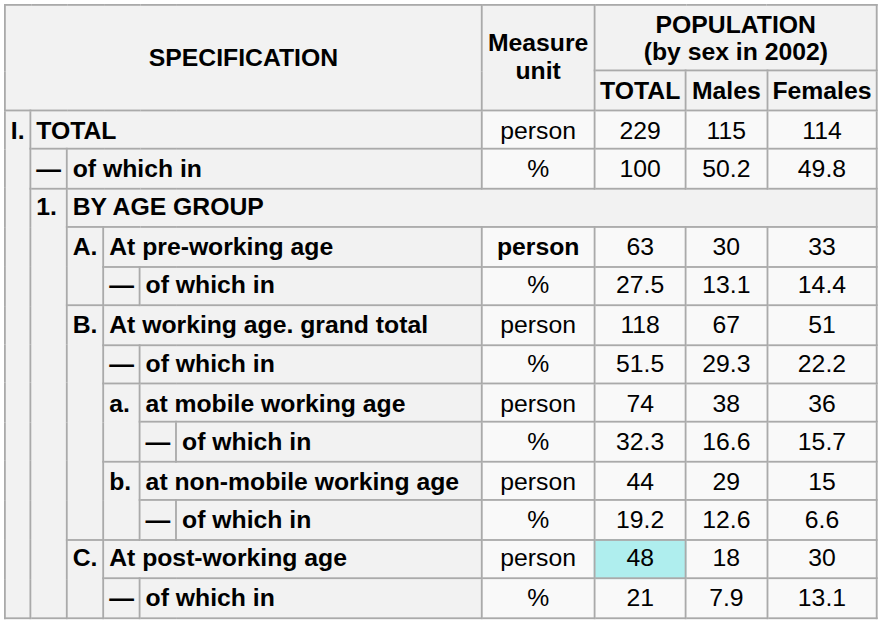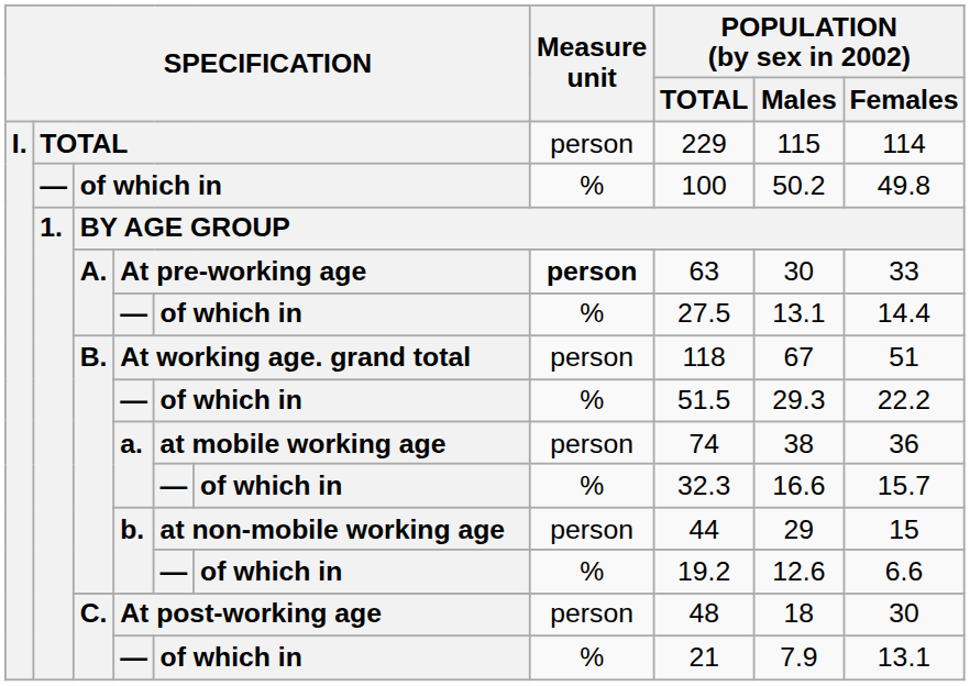At post-working age | POPULATION (by sex in 2002) / TOTAL: paleturquoise background -> no background
